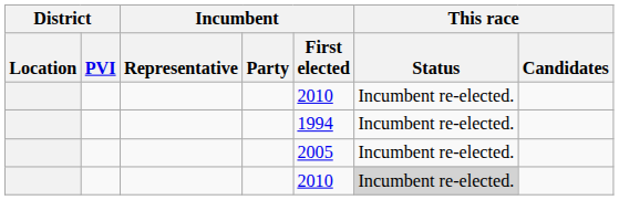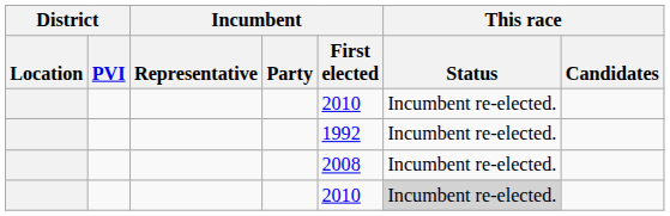row 4 | Incumbent / First elected: 1994 -> 1992
row 5 | Incumbent / First elected: 2005 -> 2008
